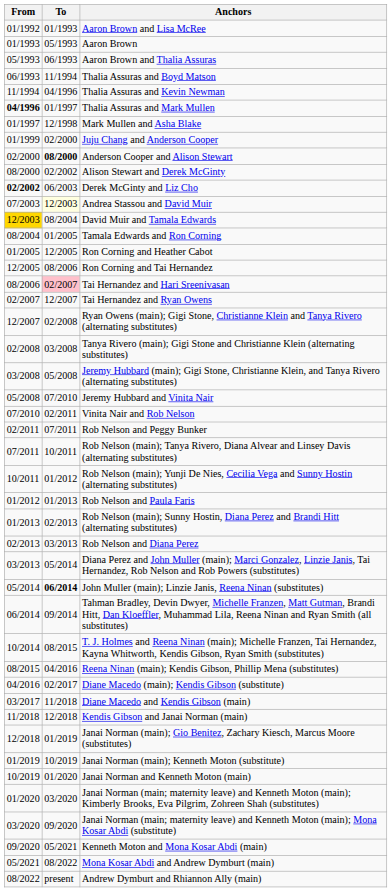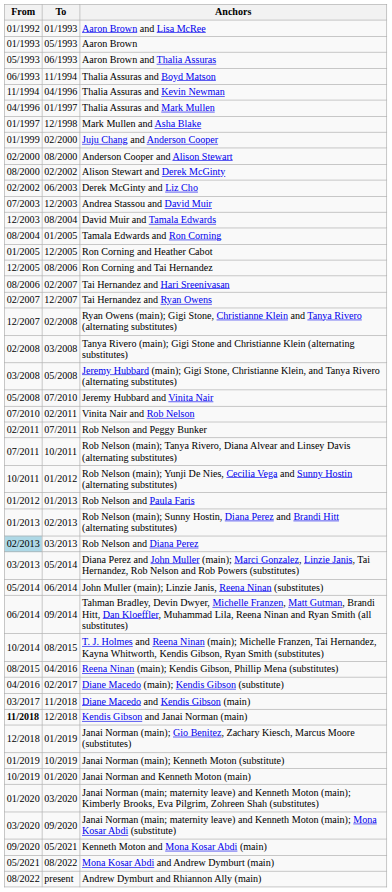Thalia Assuras and Mark Mullen | From: bold -> normal
Anderson Cooper and Alison Stewart | To: bold -> normal
Derek McGinty and Liz Cho | From: bold -> normal
Andrea Stassou and David Muir | To: lightyellow background -> no background
David Muir and Tamala Edwards | From: gold background -> no background
Tai Hernandez and Hari Sreenivasan | To: pink background -> no background
Rob Nelson and Diana Perez | From: no background -> lightblue background
John Muller (main); Linzie Janis, Reena Ninan (substitutes) | To: bold -> normal
Kendis Gibson and Janai Norman (main) | From: normal -> bold
